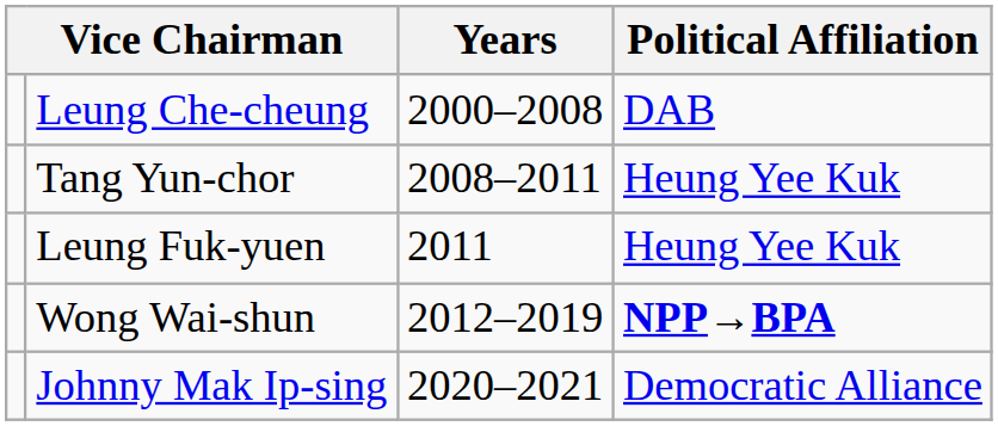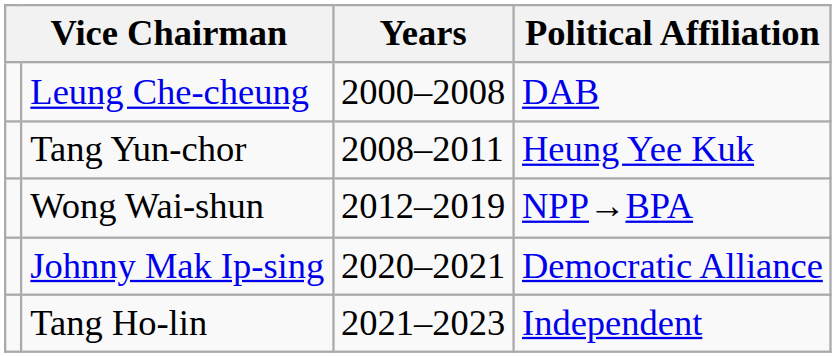- row: Leung Fuk-yuen | 2011 | Heung Yee Kuk
Wong Wai-shun | Political Affiliation: bold -> normal
+ row: Tang Ho-lin | 2021–2023 | Independent
